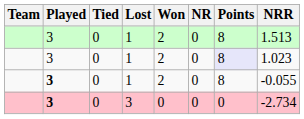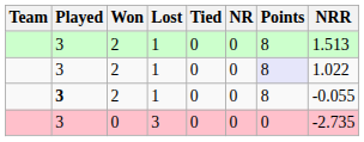columns swapped: Won <-> Tied
row 3 | NRR: 1.023 -> 1.022
row 5 | Played: bold -> normal
row 5 | NRR: -2.734 -> -2.735
